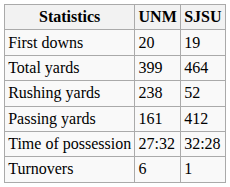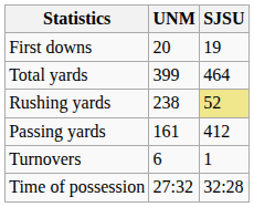Rushing yards | SJSU: no background -> khaki background
rows swapped: Turnovers <-> Time of possession
